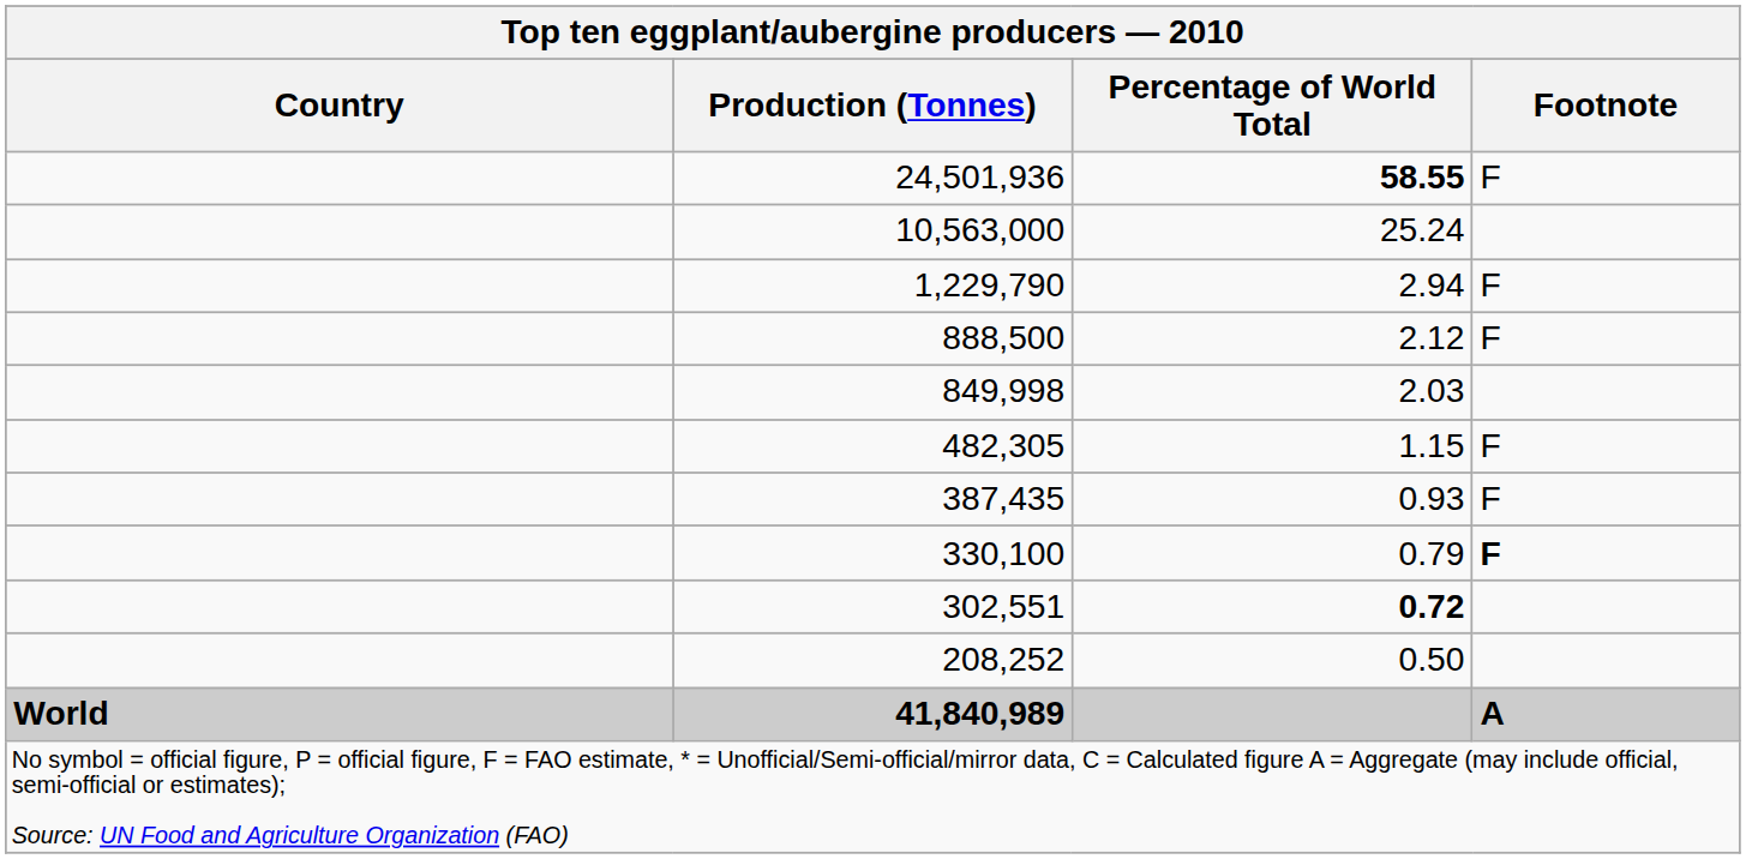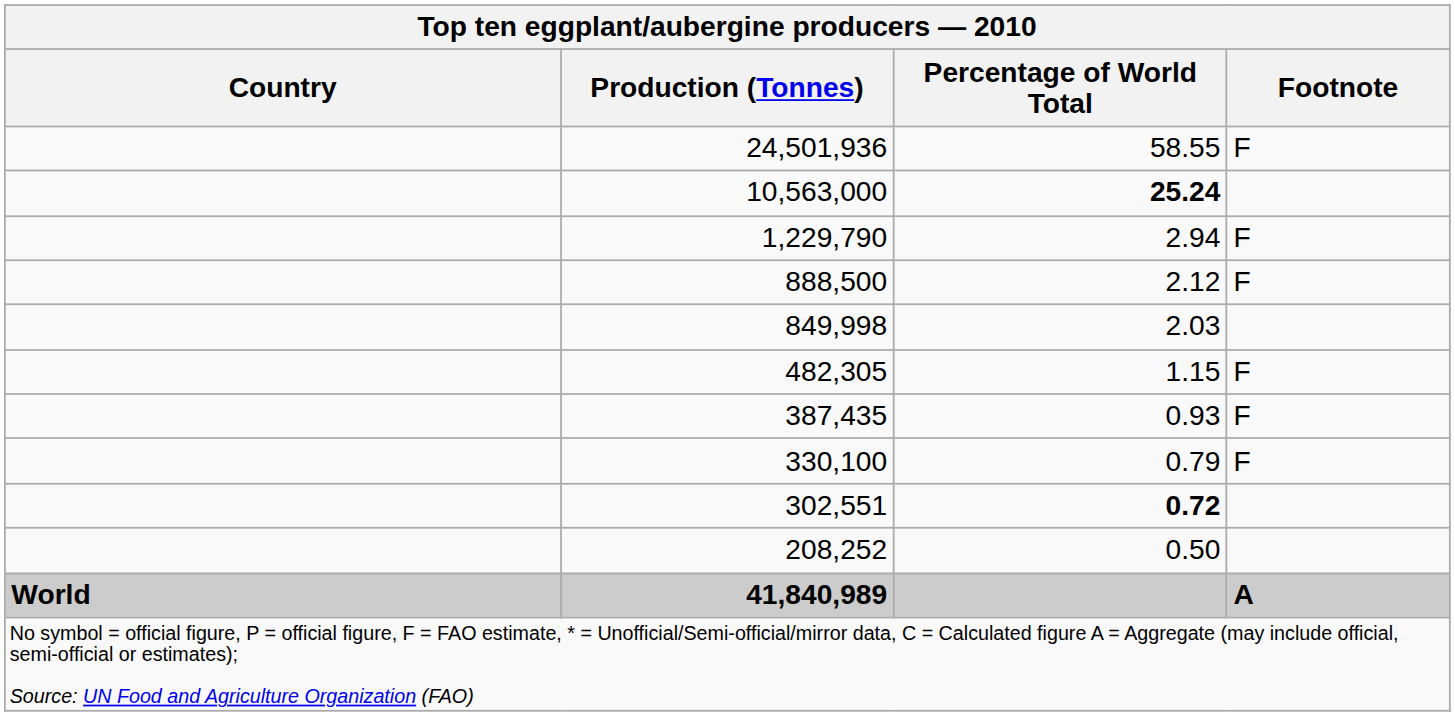24,501,936 | Percentage of World Total: bold -> normal
10,563,000 | Percentage of World Total: normal -> bold
330,100 | Footnote: bold -> normal
